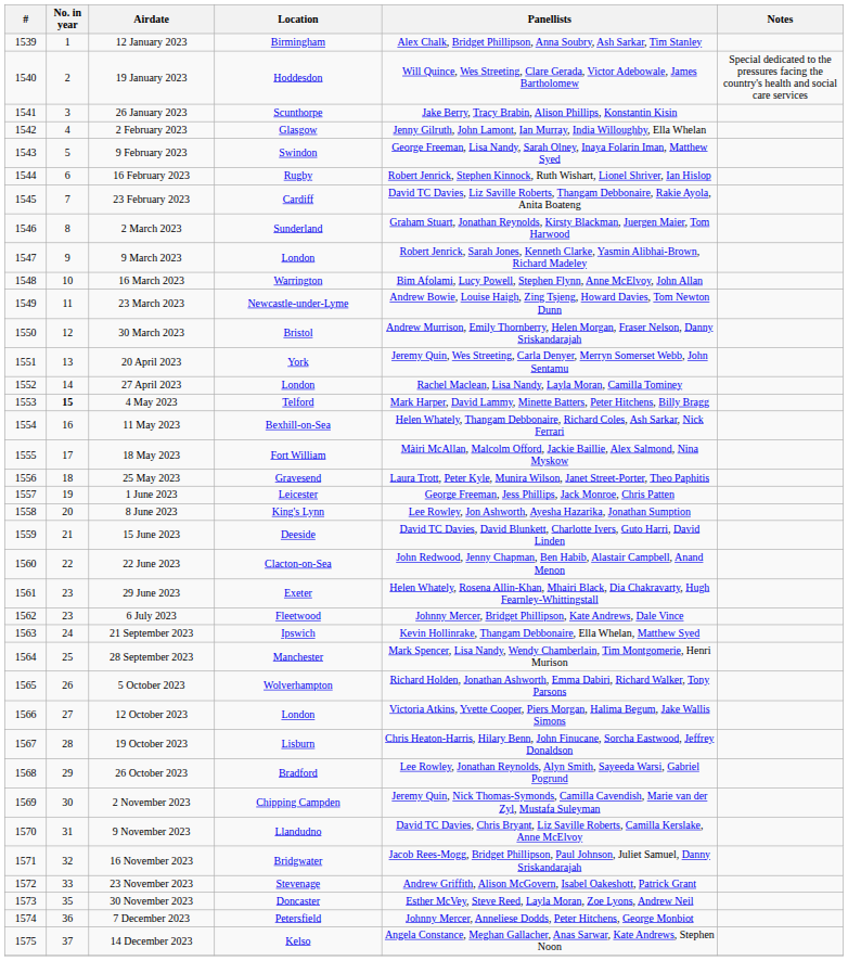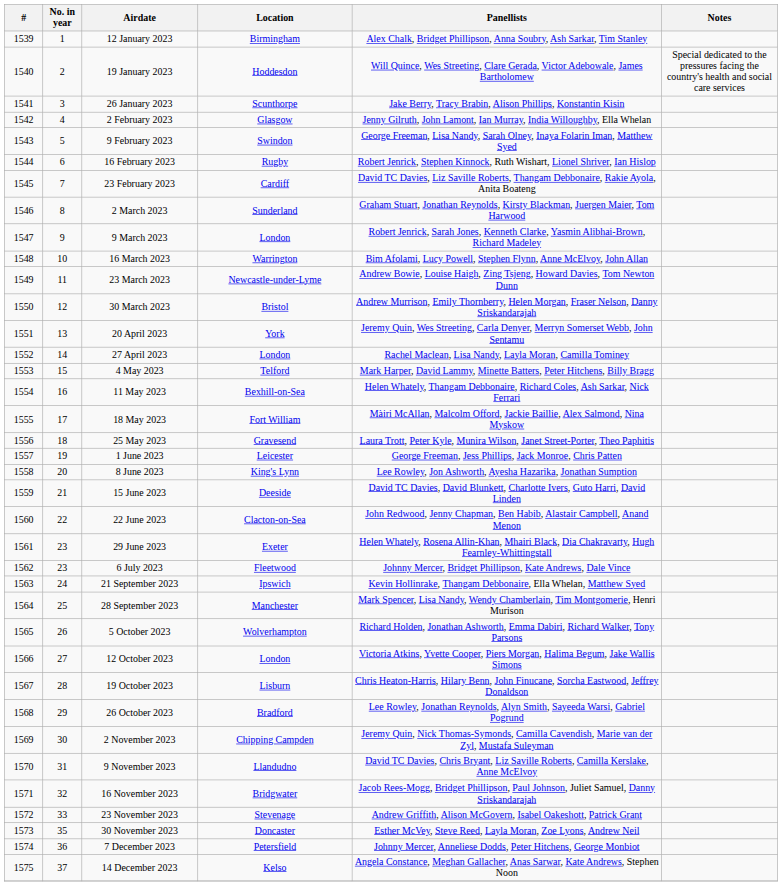4 May 2023 | No. in year: bold -> normal
